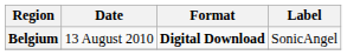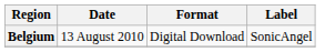Belgium | Format: bold -> normal
